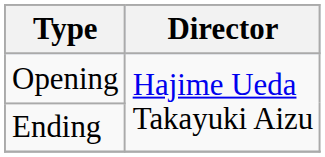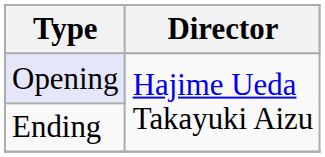Opening | Type: no background -> lavender background
